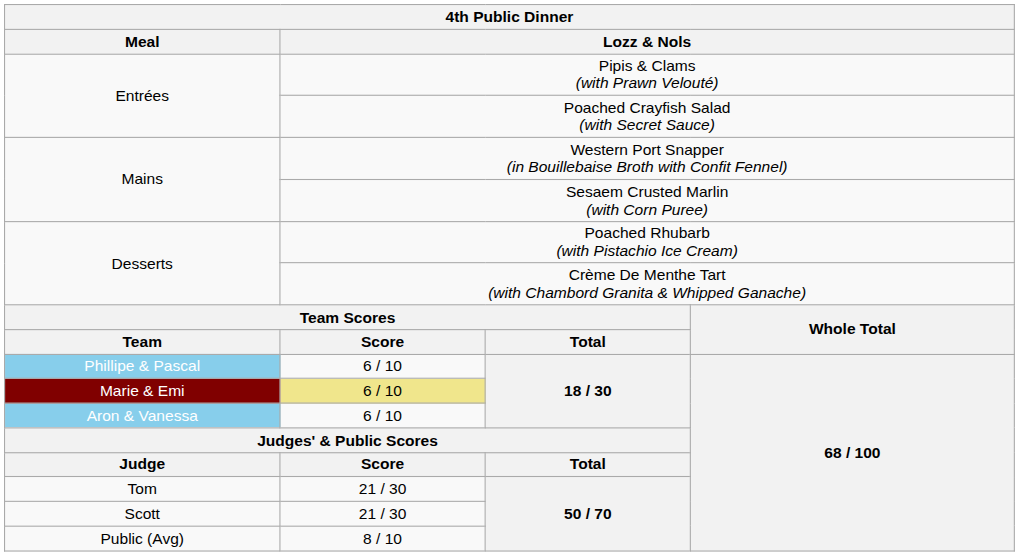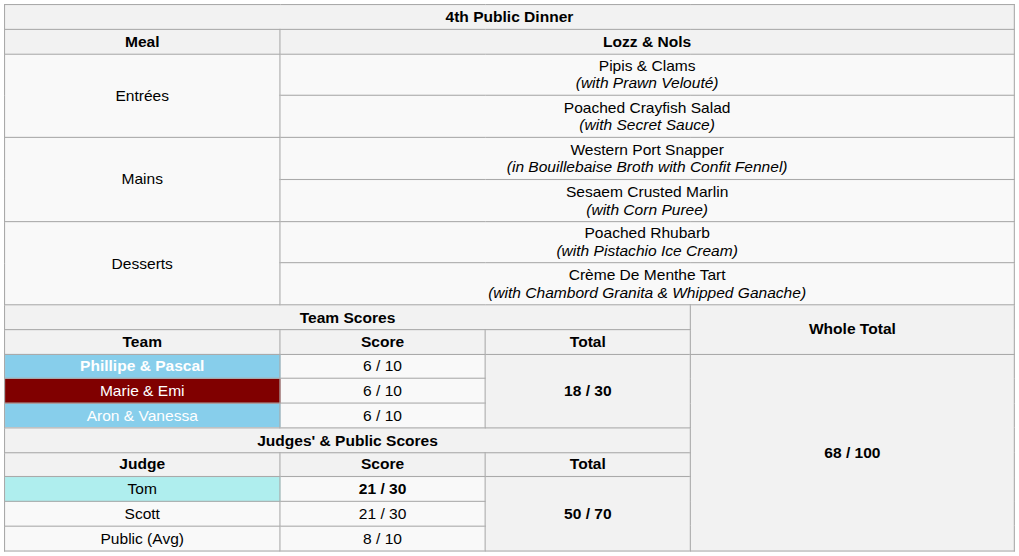Phillipe & Pascal | Meal: normal -> bold
Marie & Emi | column 2: khaki background -> no background
Tom | Meal: no background -> paleturquoise background
Tom | column 2: normal -> bold
